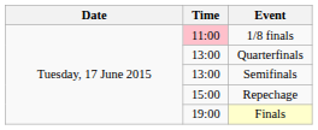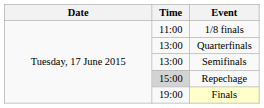1/8 finals | Time: pink background -> no background
Repechage | Time: no background -> lightgrey background
